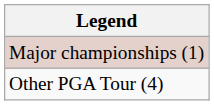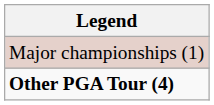row 3 | column 1: normal -> bold
